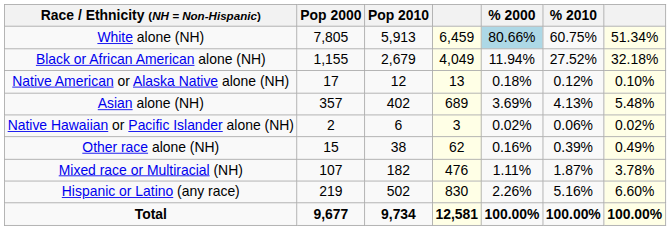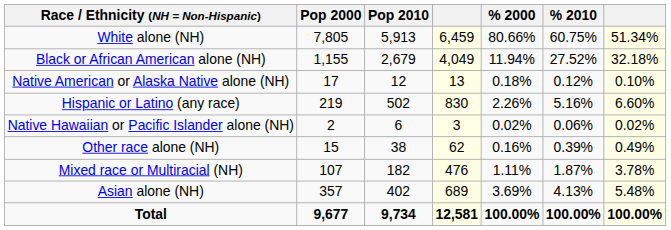White alone (NH) | % 2000: lightblue background -> no background
rows swapped: Asian alone (NH) <-> Hispanic or Latino (any race)
